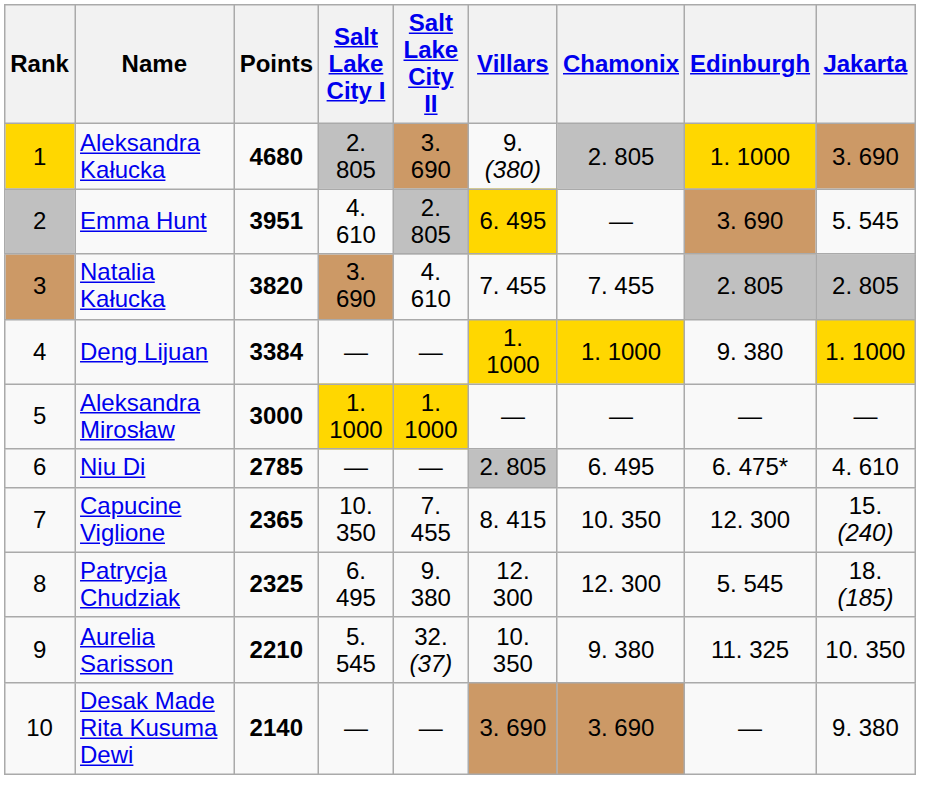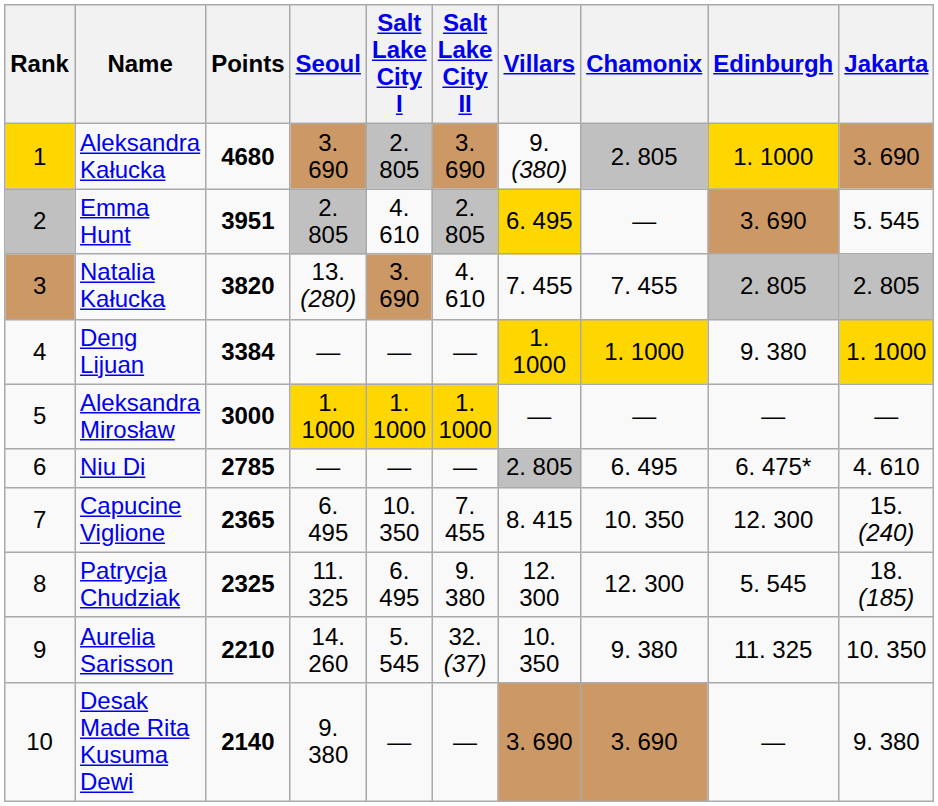+ column: Seoul | 3. 690 | 2. 805 | 13. (280) | — | 1. 1000 | — | 6. 495 | 11. 325 | 14. 260 | 9. 380
